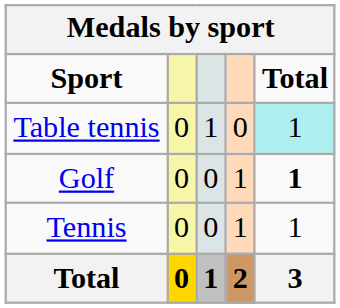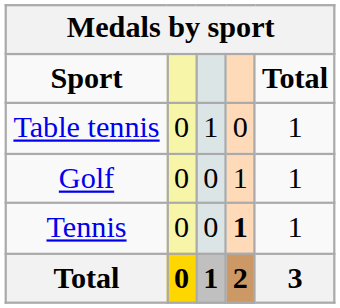Table tennis | Total: paleturquoise background -> no background
Golf | Total: bold -> normal
Tennis | column 4: normal -> bold
